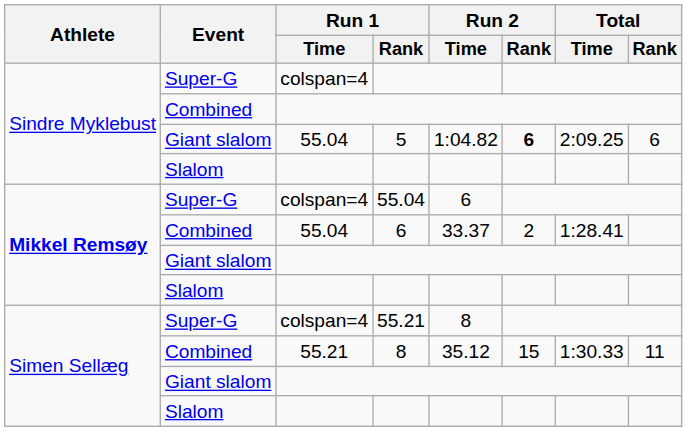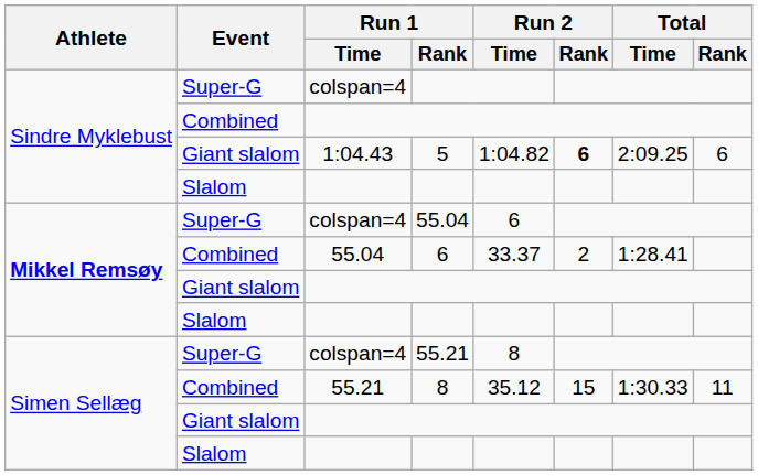5 | Run 1 / Time: 55.04 -> 1:04.43
